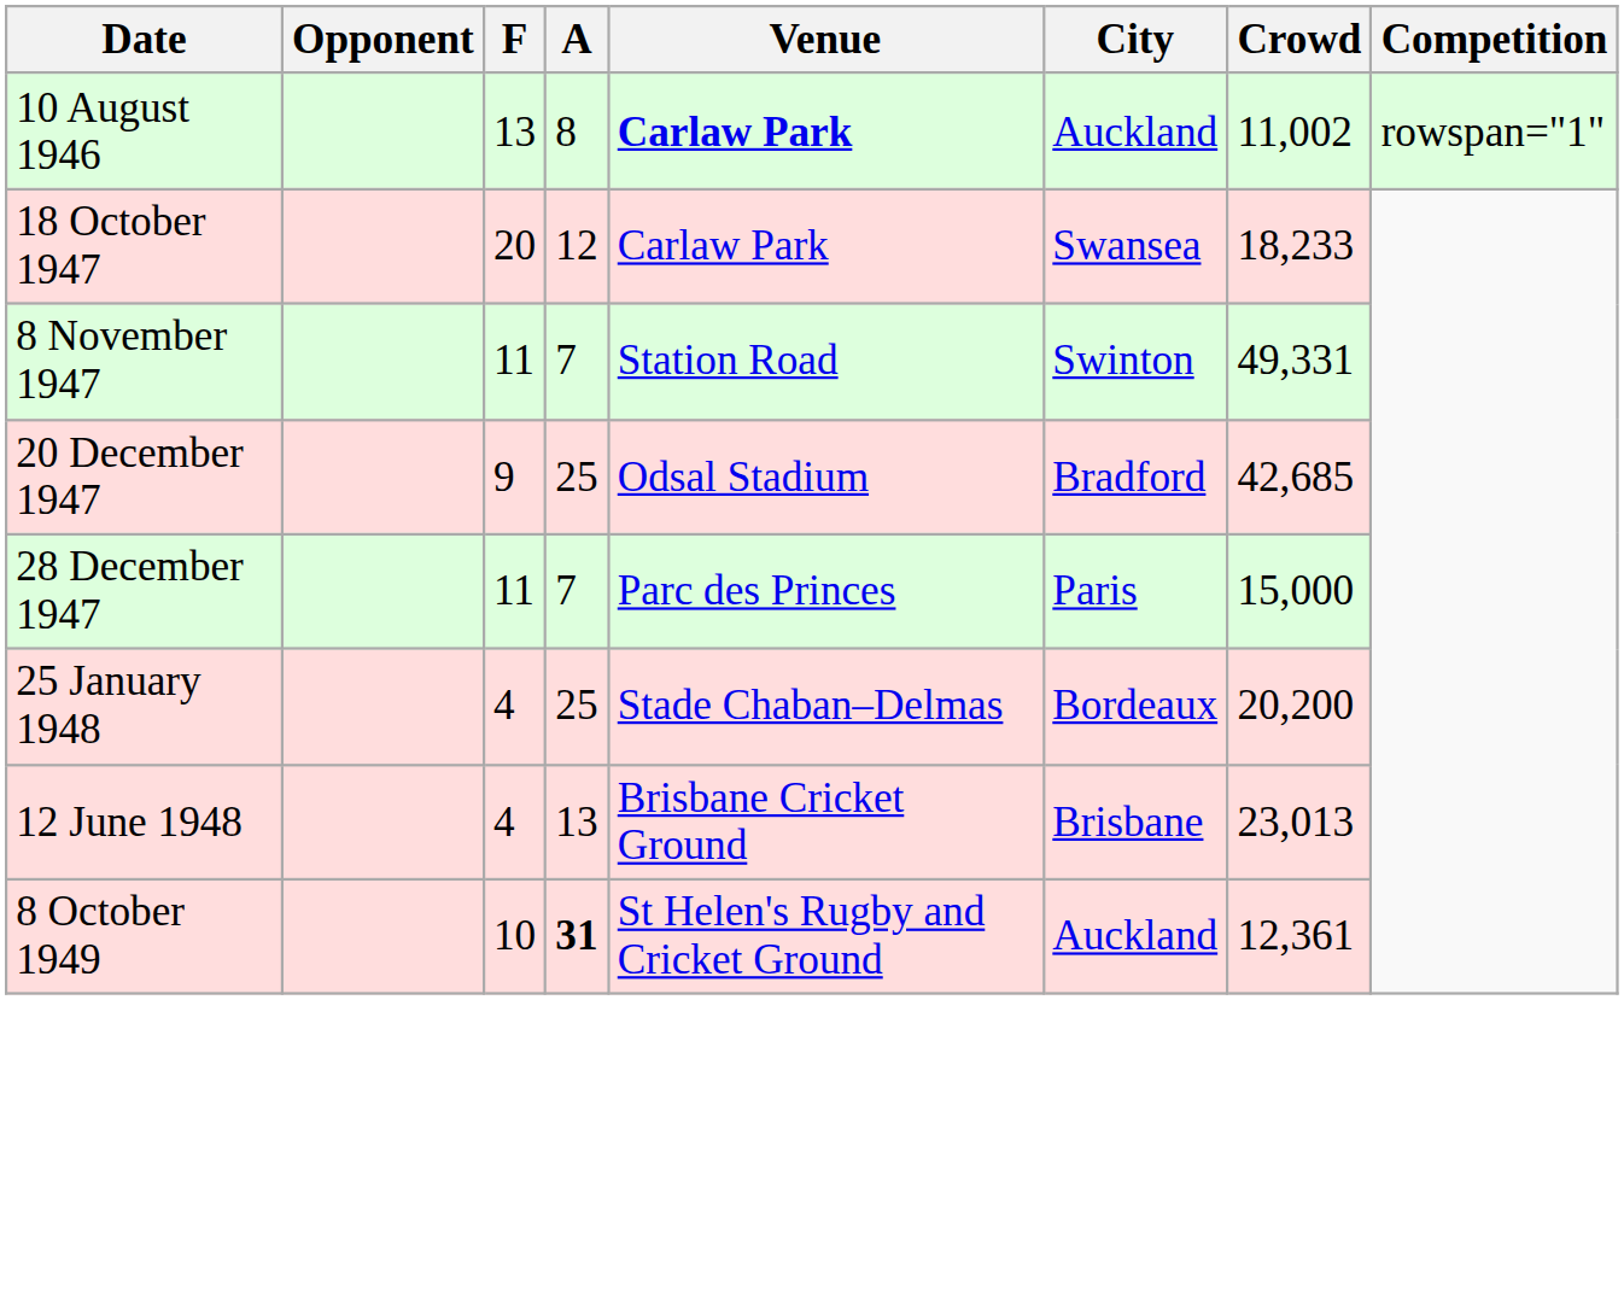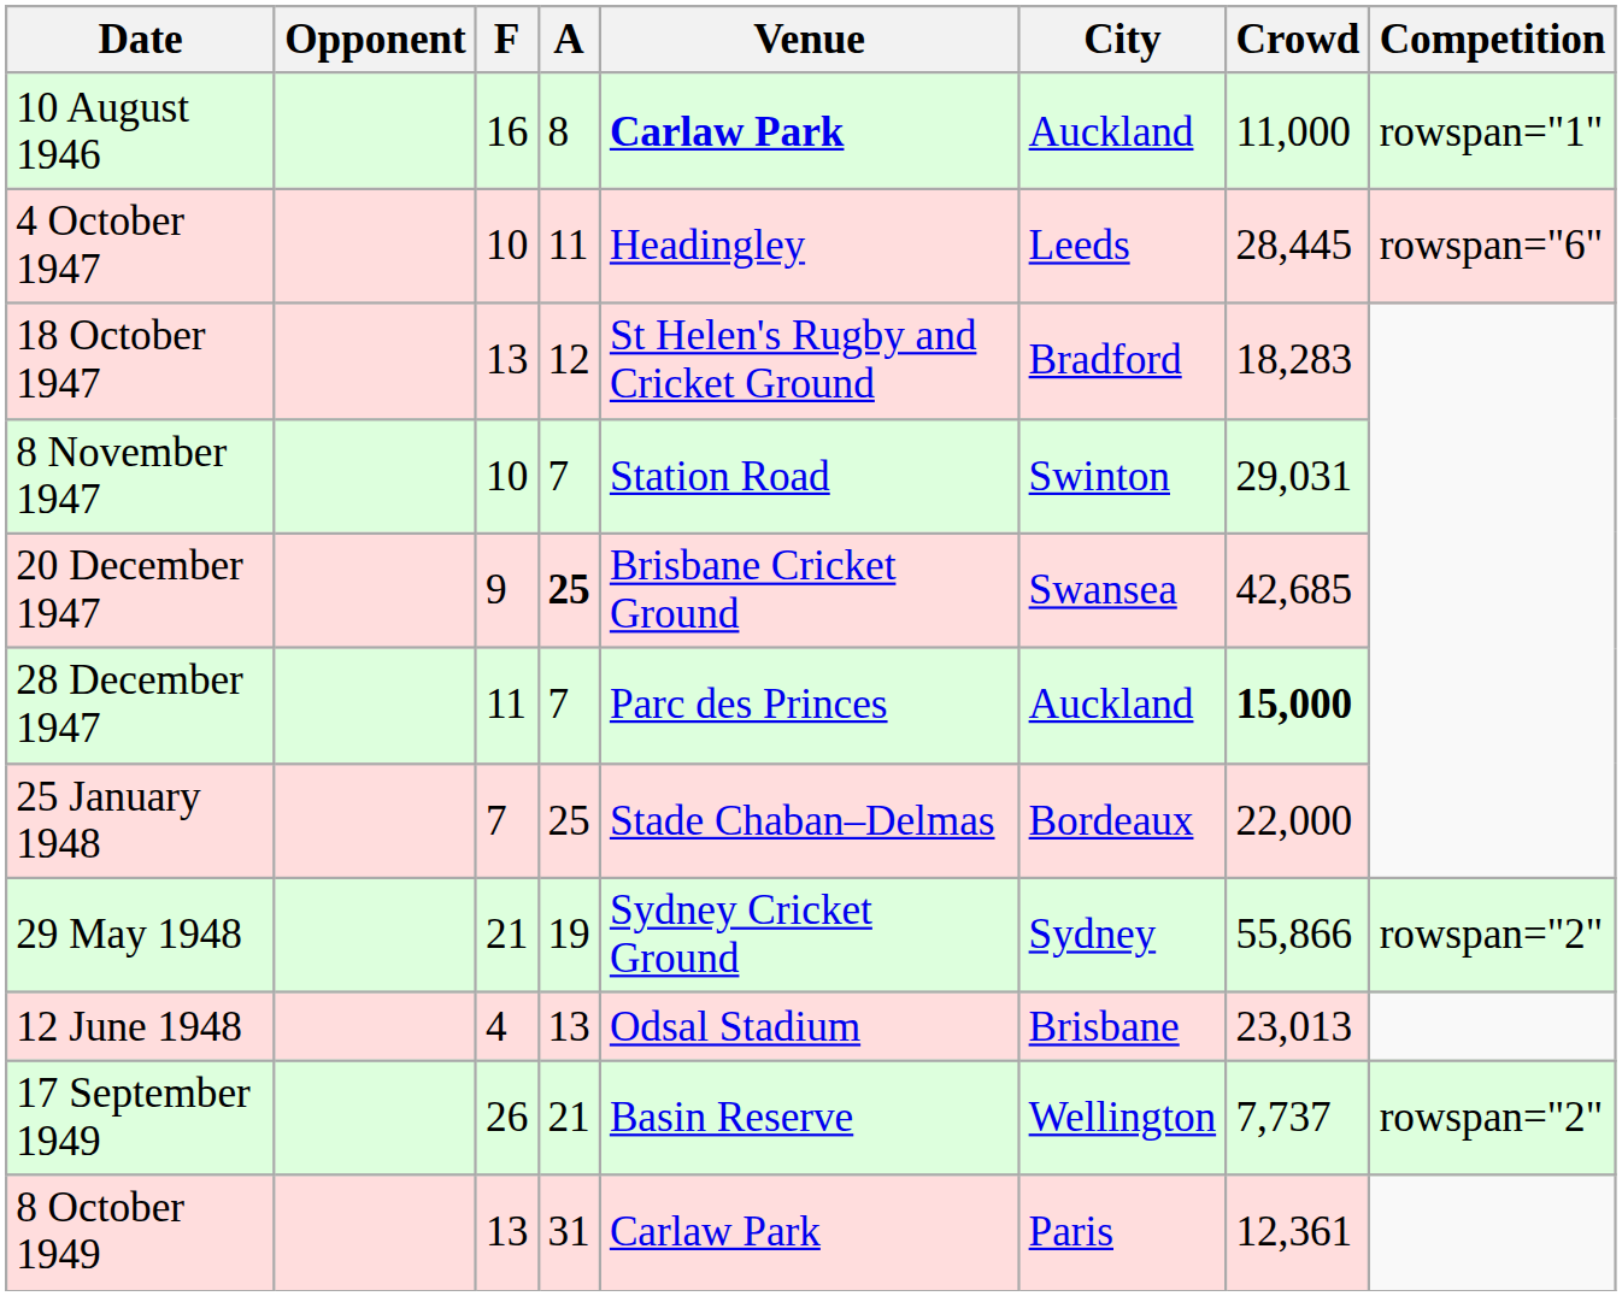10 August 1946 | F: 13 -> 16
10 August 1946 | Crowd: 11,002 -> 11,000
+ row: 4 October 1947 | 10 | 11 | Headingley | Leeds | 28,445 | rowspan="6"
18 October 1947 | F: 20 -> 13
18 October 1947 | Venue: Carlaw Park -> St Helen's Rugby and Cricket Ground
18 October 1947 | City: Swansea -> Bradford
18 October 1947 | Crowd: 18,233 -> 18,283
8 November 1947 | F: 11 -> 10
8 November 1947 | Crowd: 49,331 -> 29,031
20 December 1947 | A: normal -> bold
20 December 1947 | Venue: Odsal Stadium -> Brisbane Cricket Ground
20 December 1947 | City: Bradford -> Swansea
28 December 1947 | City: Paris -> Auckland
28 December 1947 | Crowd: normal -> bold
25 January 1948 | F: 4 -> 7
25 January 1948 | Crowd: 20,200 -> 22,000
+ row: 29 May 1948 | 21 | 19 | Sydney Cricket Ground | Sydney | 55,866 | rowspan="2"
12 June 1948 | Venue: Brisbane Cricket Ground -> Odsal Stadium
+ row: 17 September 1949 | 26 | 21 | Basin Reserve | Wellington | 7,737 | rowspan="2"
8 October 1949 | F: 10 -> 13
8 October 1949 | A: bold -> normal
8 October 1949 | Venue: St Helen's Rugby and Cricket Ground -> Carlaw Park
8 October 1949 | City: Auckland -> Paris
